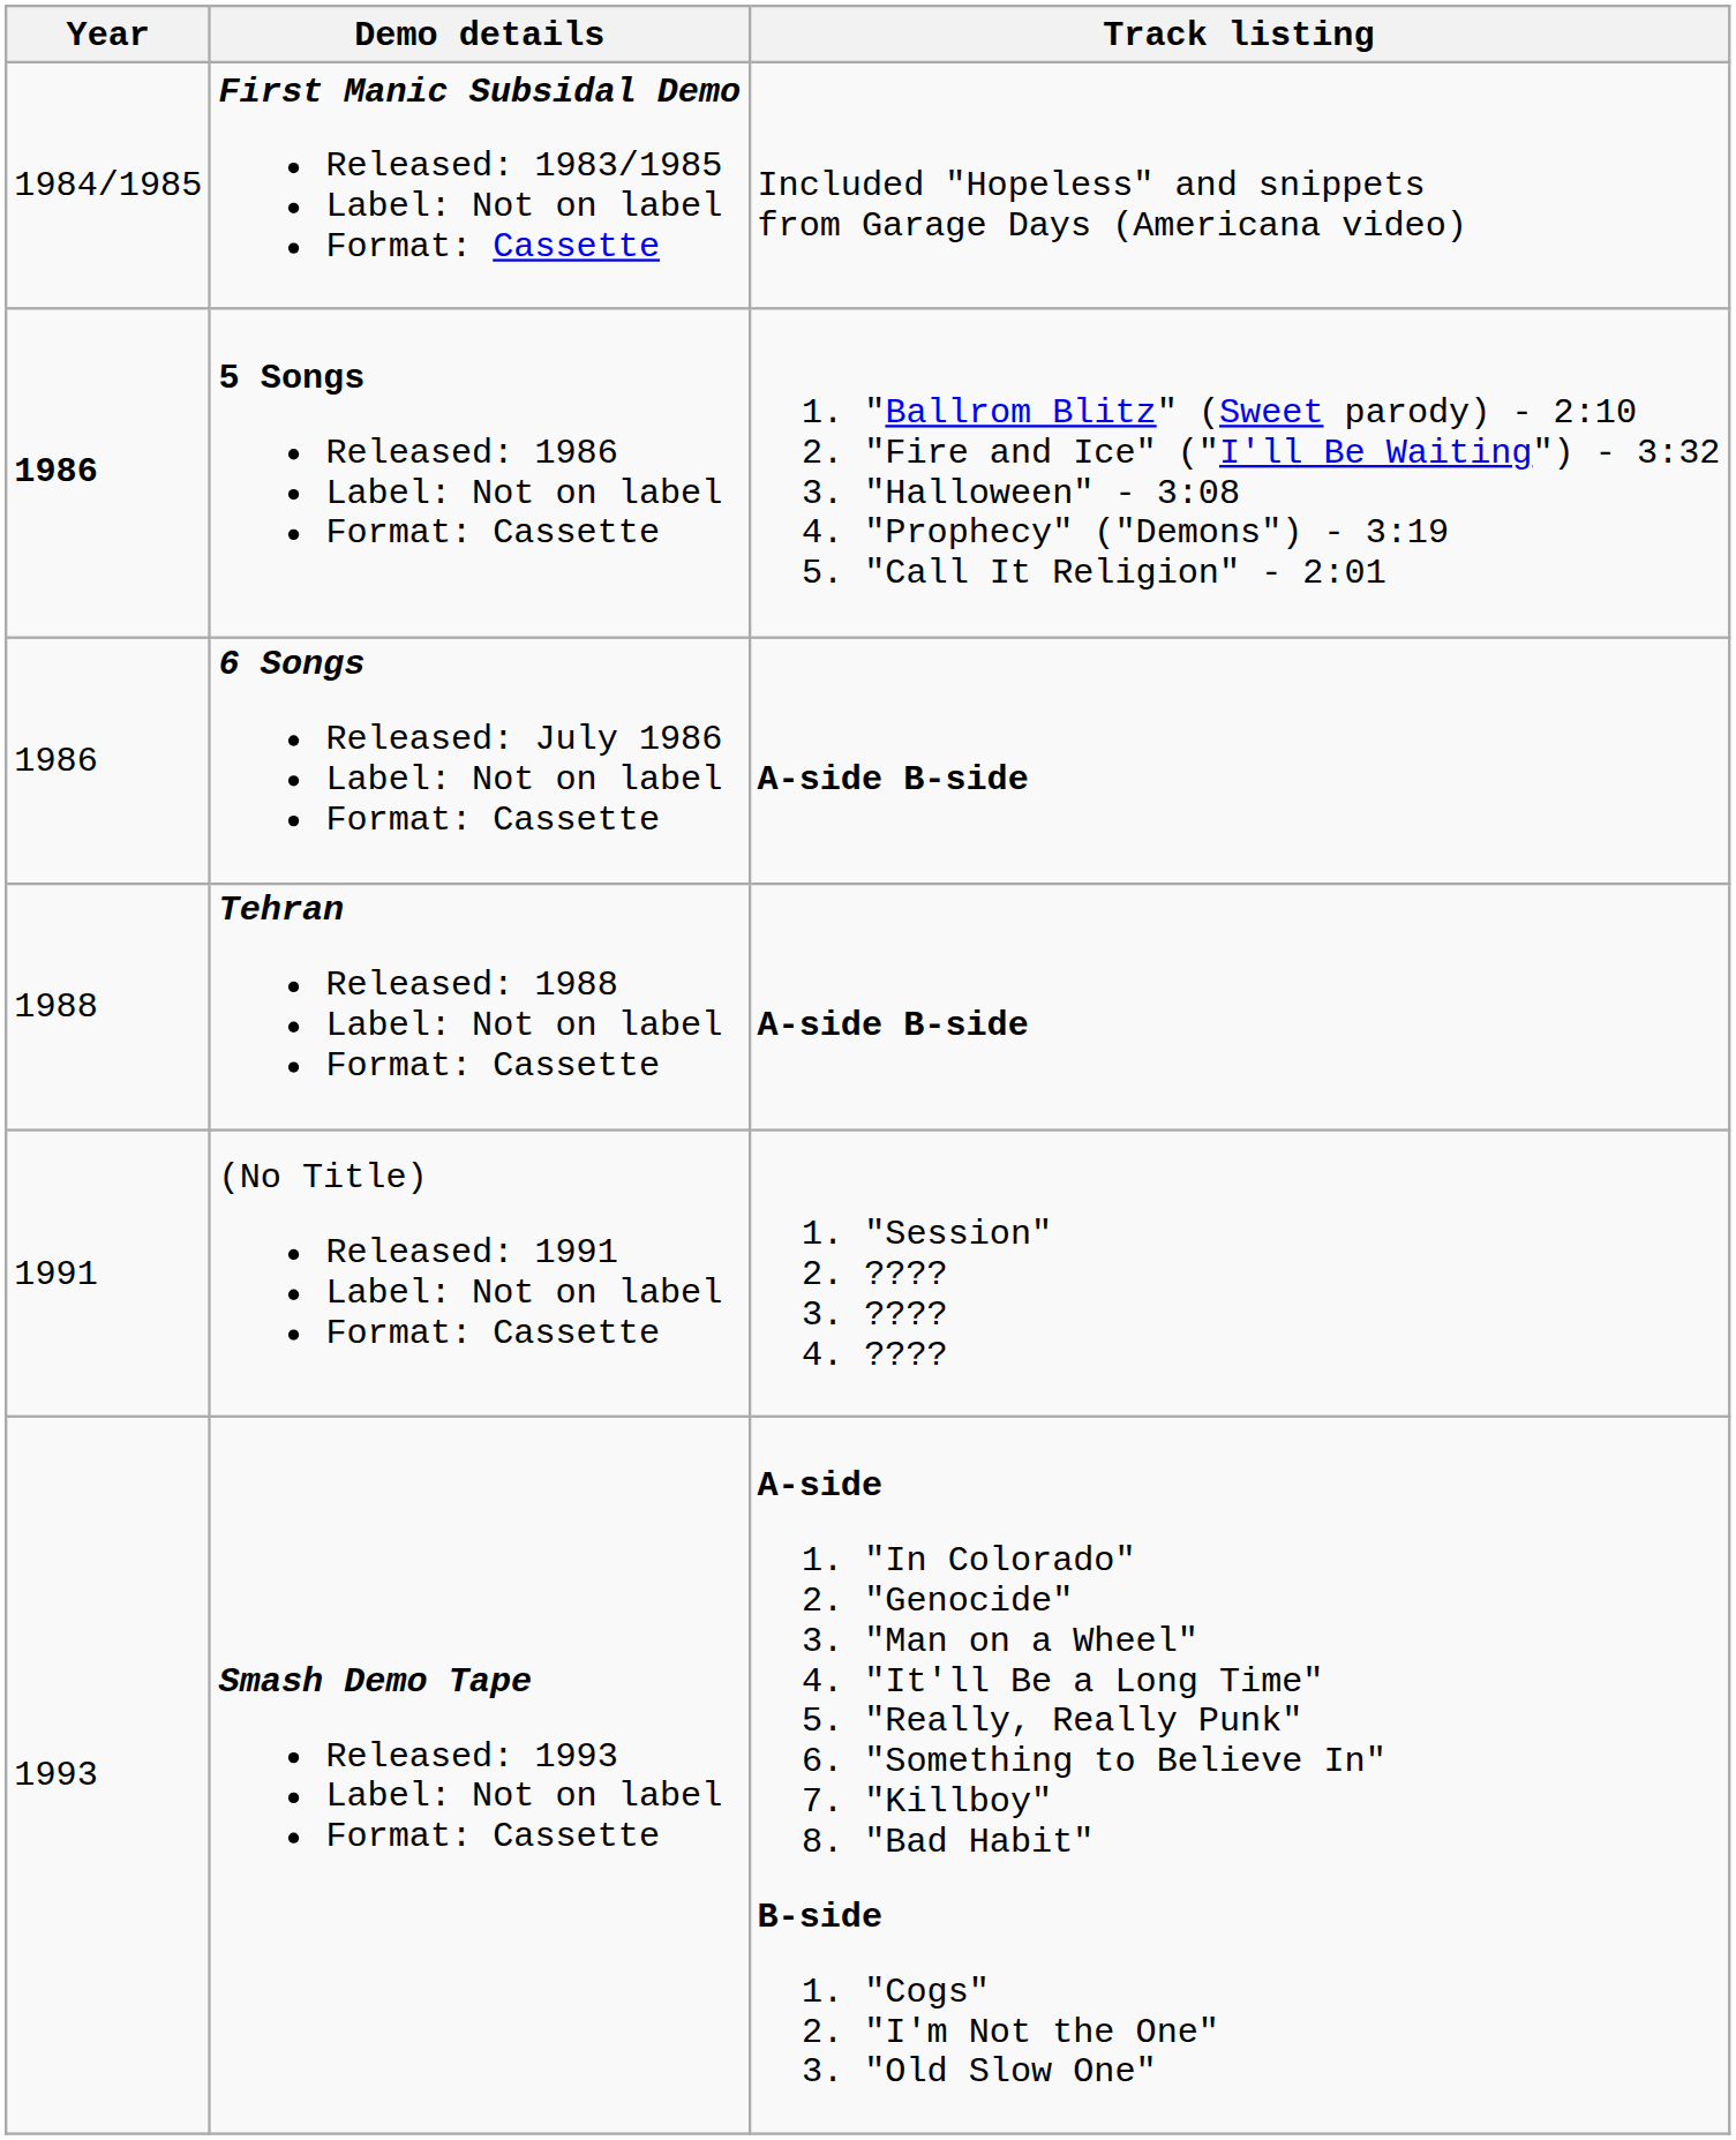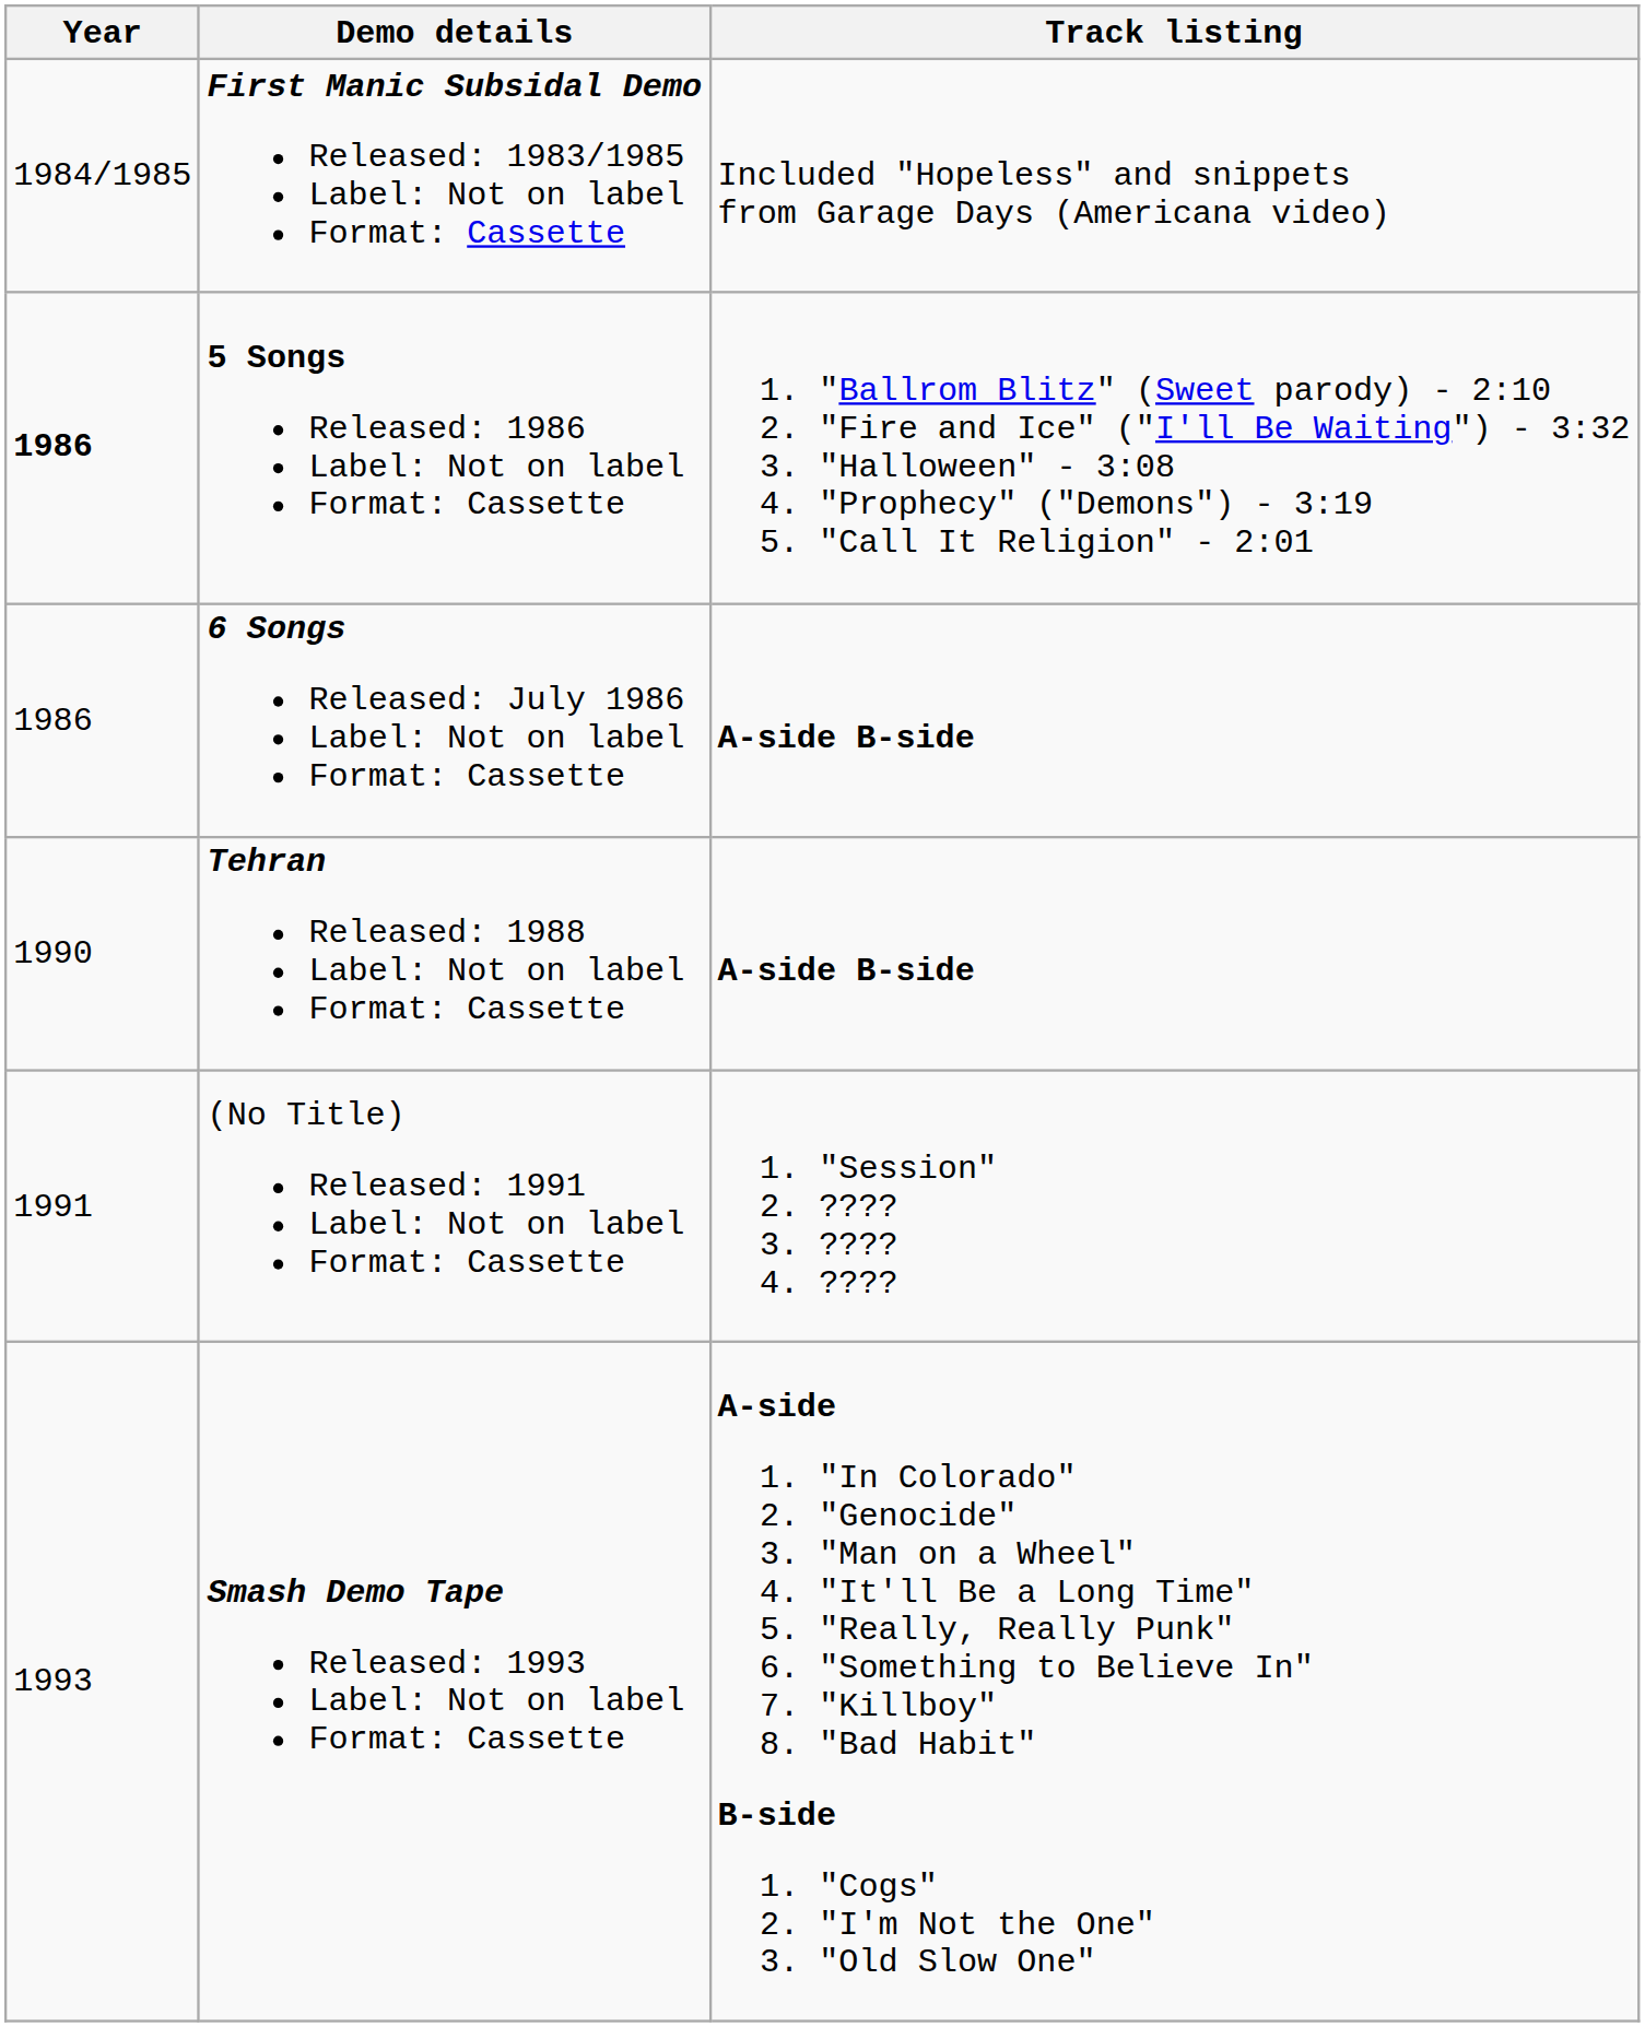Tehran Released: 1988 Label: Not on label Format: Cassette | Year: 1988 -> 1990
